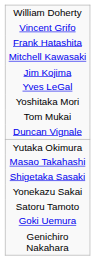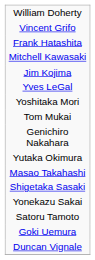row 9 | column 1: Duncan Vignale -> Genichiro Nakahara
row 16 | column 1: Genichiro Nakahara -> Duncan Vignale
